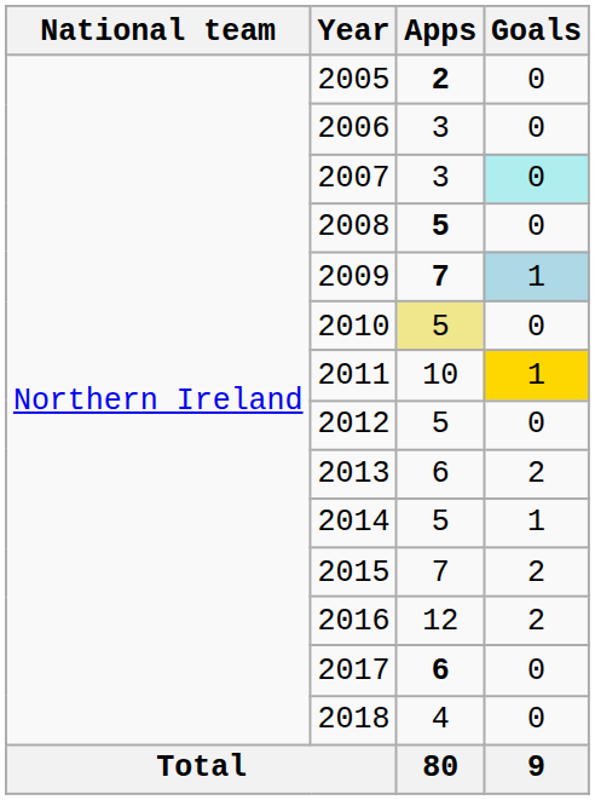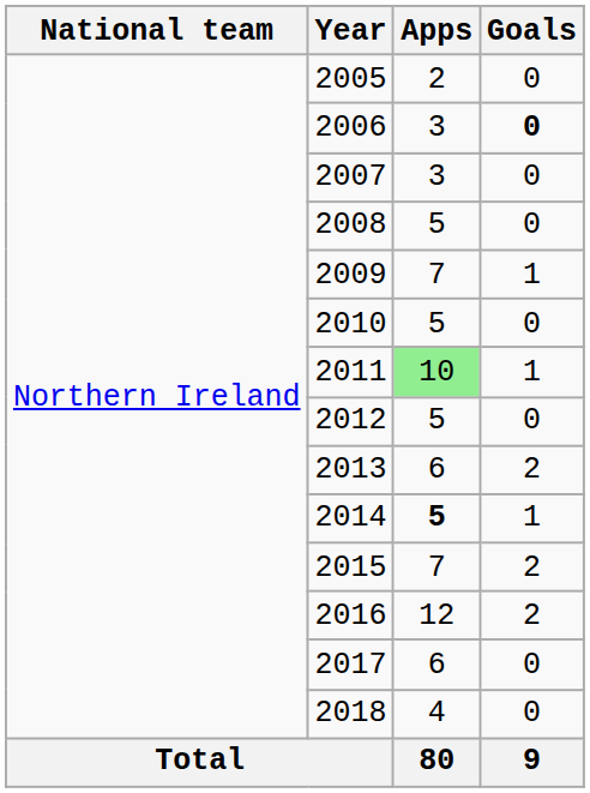2005 | Apps: bold -> normal
2006 | Goals: normal -> bold
2007 | Goals: paleturquoise background -> no background
2008 | Apps: bold -> normal
2009 | Apps: bold -> normal
2009 | Goals: lightblue background -> no background
2010 | Apps: khaki background -> no background
2011 | Apps: no background -> lightgreen background
2011 | Goals: gold background -> no background
2014 | Apps: normal -> bold
2017 | Apps: bold -> normal
